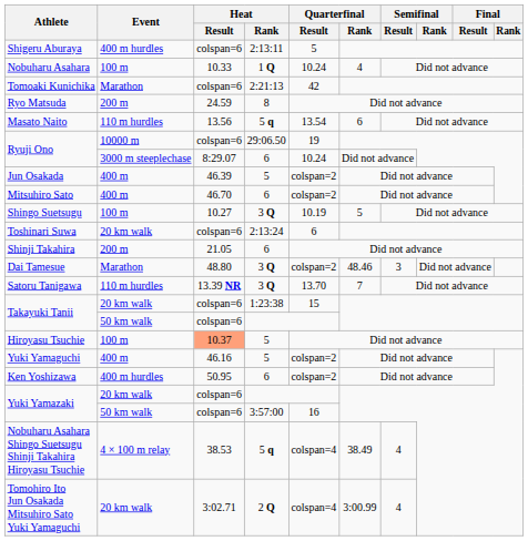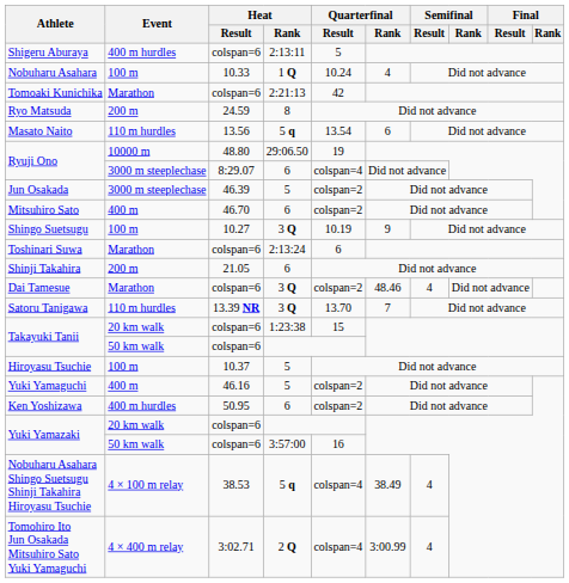Ryuji Ono / 29:06.50 | Heat / Result: colspan=6 -> 48.80
Ryuji Ono / 6 | Quarterfinal / Result: 10.24 -> colspan=4
Jun Osakada | Event: 400 m -> 3000 m steeplechase
Shingo Suetsugu | Quarterfinal / Rank: 5 -> 9
Toshinari Suwa | Event: 20 km walk -> Marathon
Dai Tamesue | Heat / Result: 48.80 -> colspan=6
Dai Tamesue | Semifinal / Result: 3 -> 4
Hiroyasu Tsuchie | Heat / Result: lightsalmon background -> no background
Tomohiro Ito Jun Osakada Mitsuhiro Sato Yuki Yamaguchi | Event: 20 km walk -> 4 × 400 m relay
